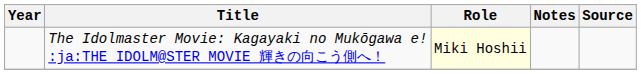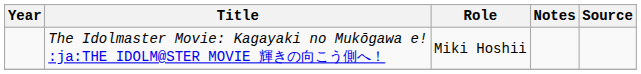row 2 | Role: lightyellow background -> no background
